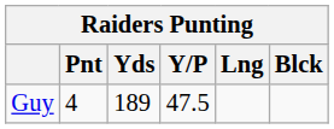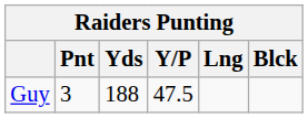Guy | Pnt: 4 -> 3
Guy | Yds: 189 -> 188
